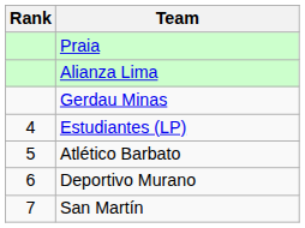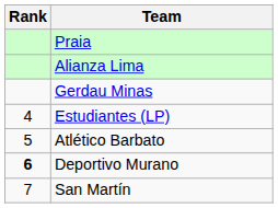Deportivo Murano | Rank: normal -> bold
